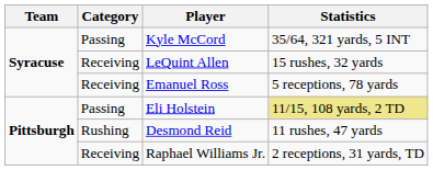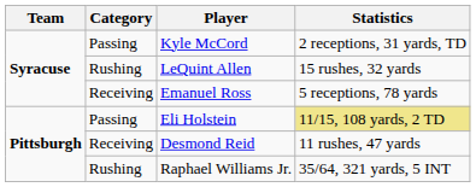Kyle McCord | Statistics: 35/64, 321 yards, 5 INT -> 2 receptions, 31 yards, TD
LeQuint Allen | Category: Receiving -> Rushing
Desmond Reid | Category: Rushing -> Receiving
Raphael Williams Jr. | Category: Receiving -> Rushing
Raphael Williams Jr. | Statistics: 2 receptions, 31 yards, TD -> 35/64, 321 yards, 5 INT
